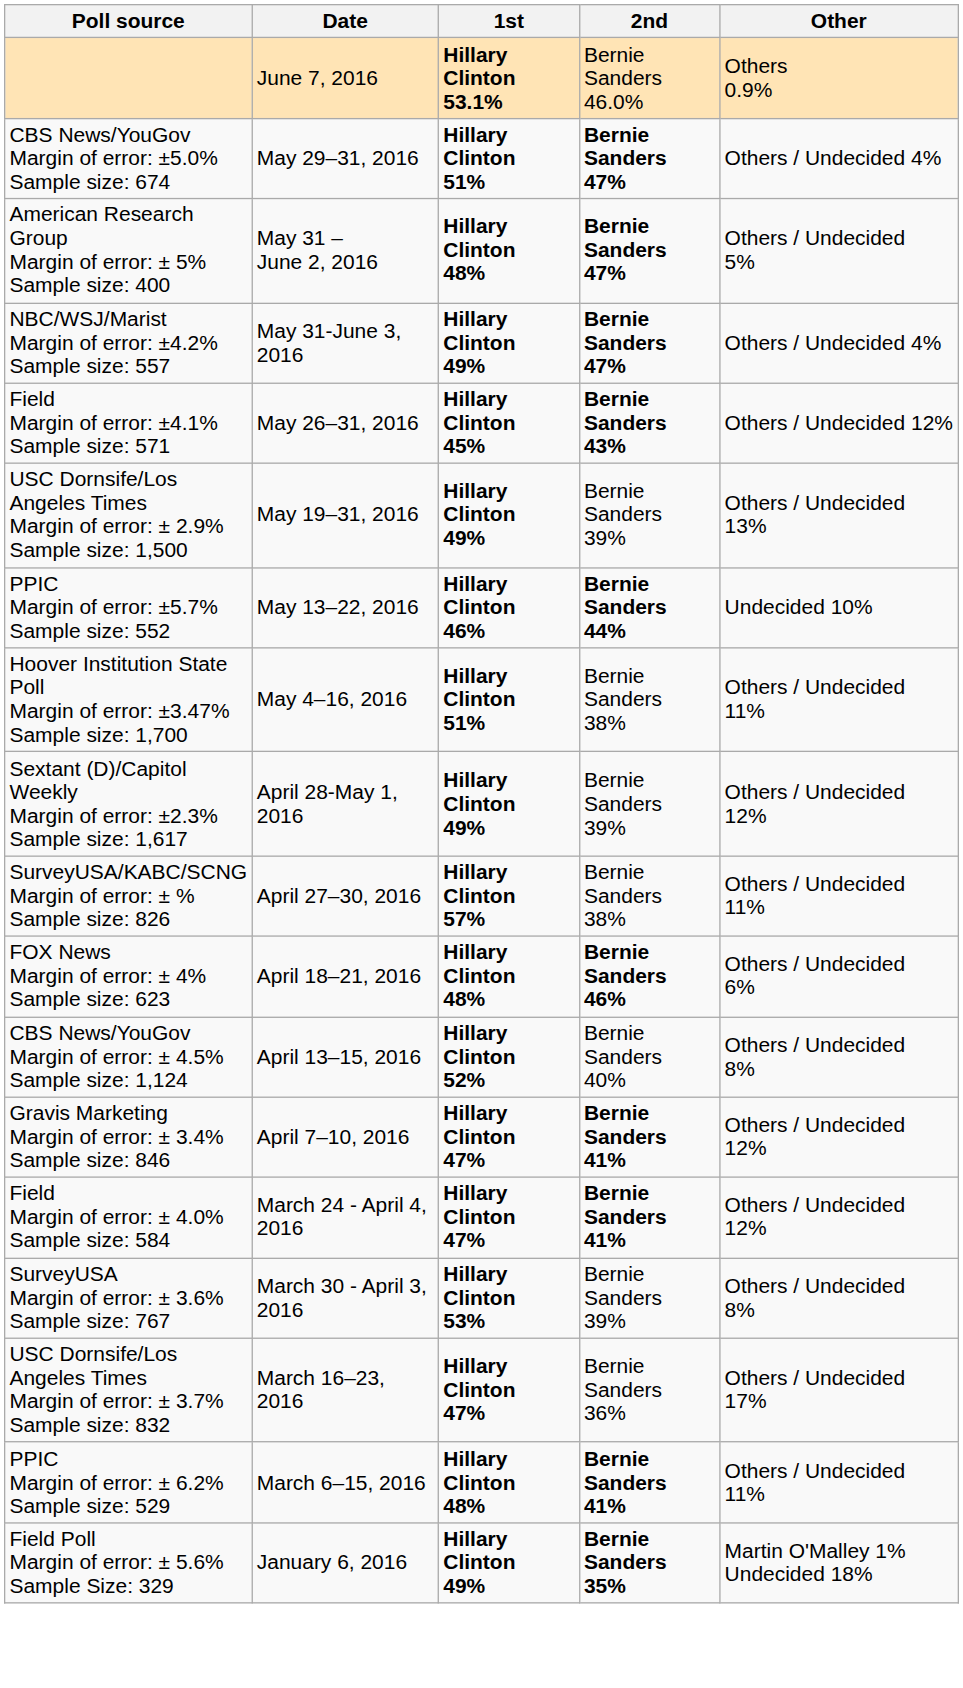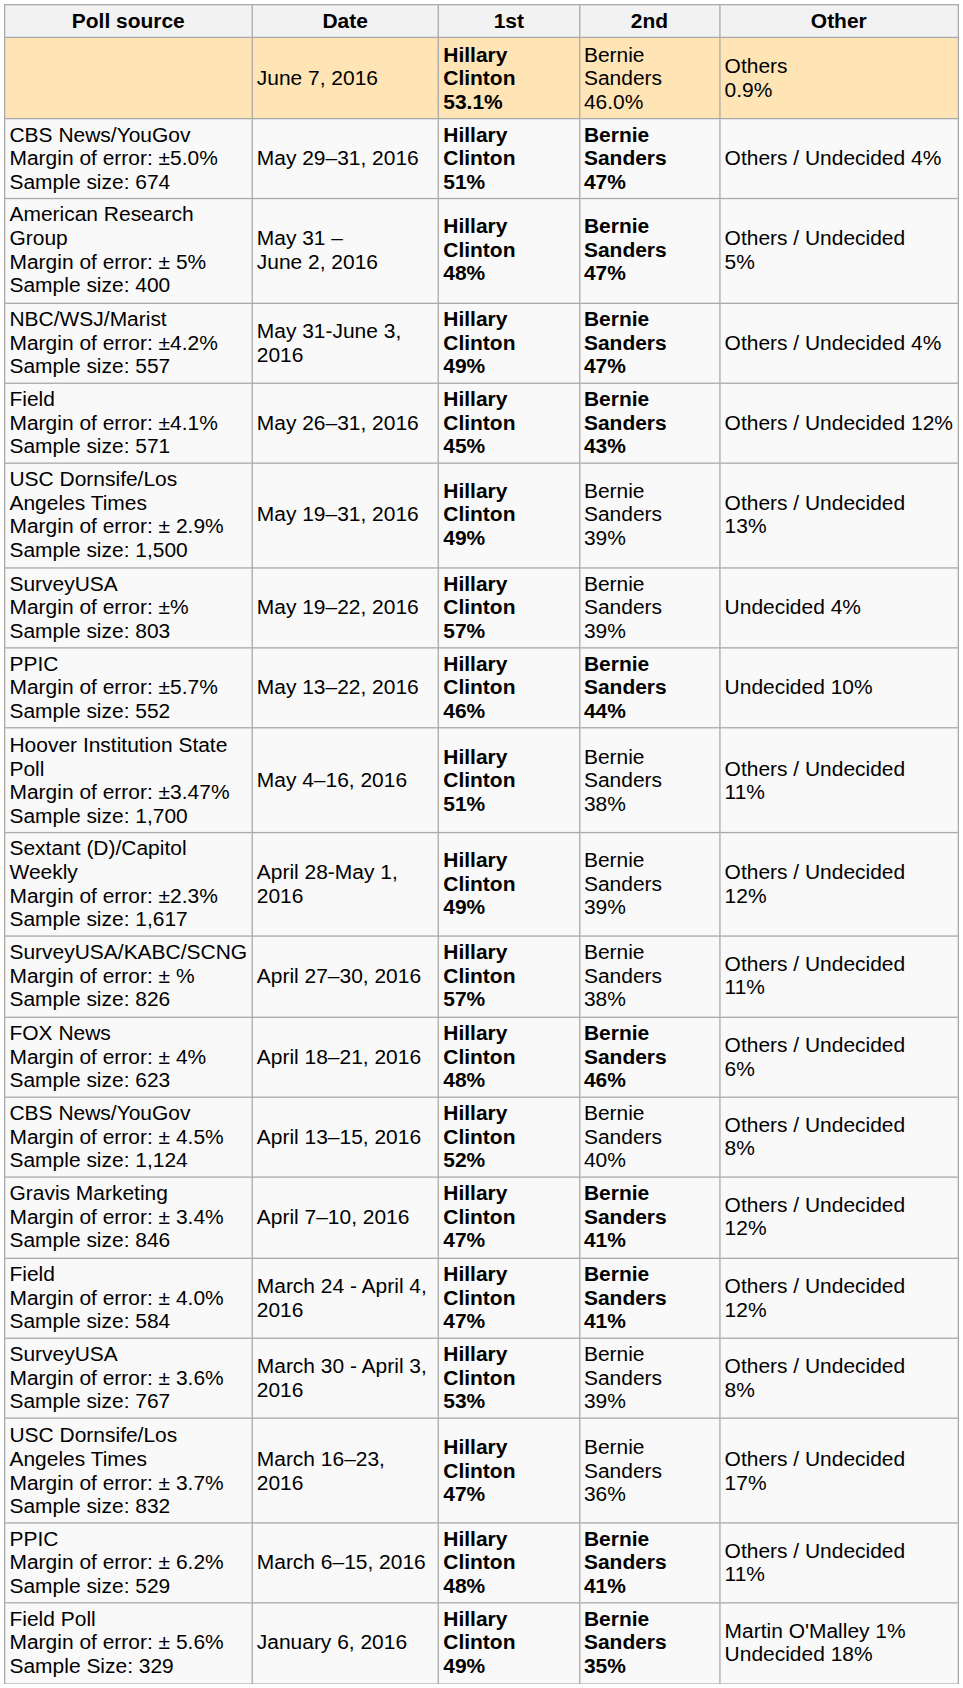+ row: SurveyUSA Margin of error: ±% Sample size: 803 | May 19–22, 2016 | Hillary Clinton 57% | Bernie Sanders 39% | Undecided 4%
